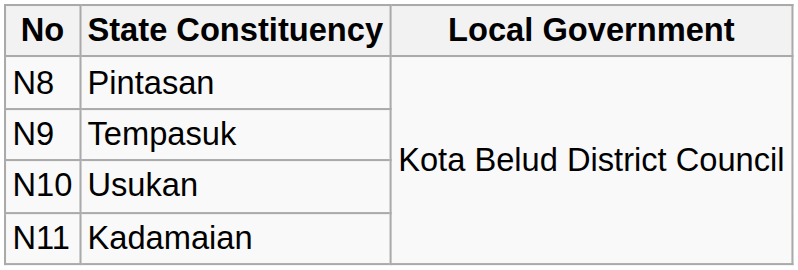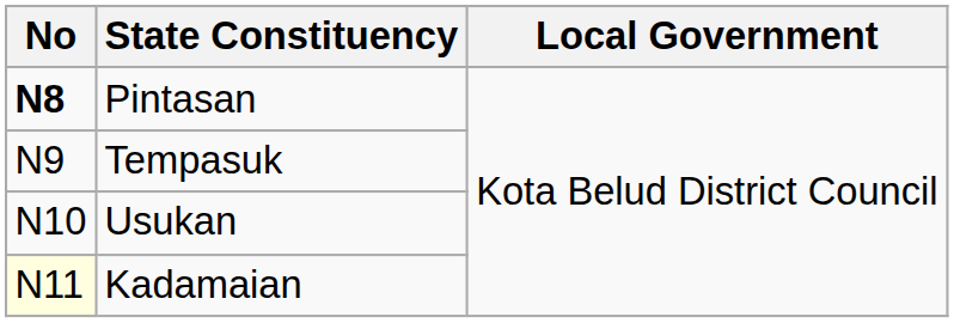Pintasan | No: normal -> bold
Kadamaian | No: no background -> lightyellow background
